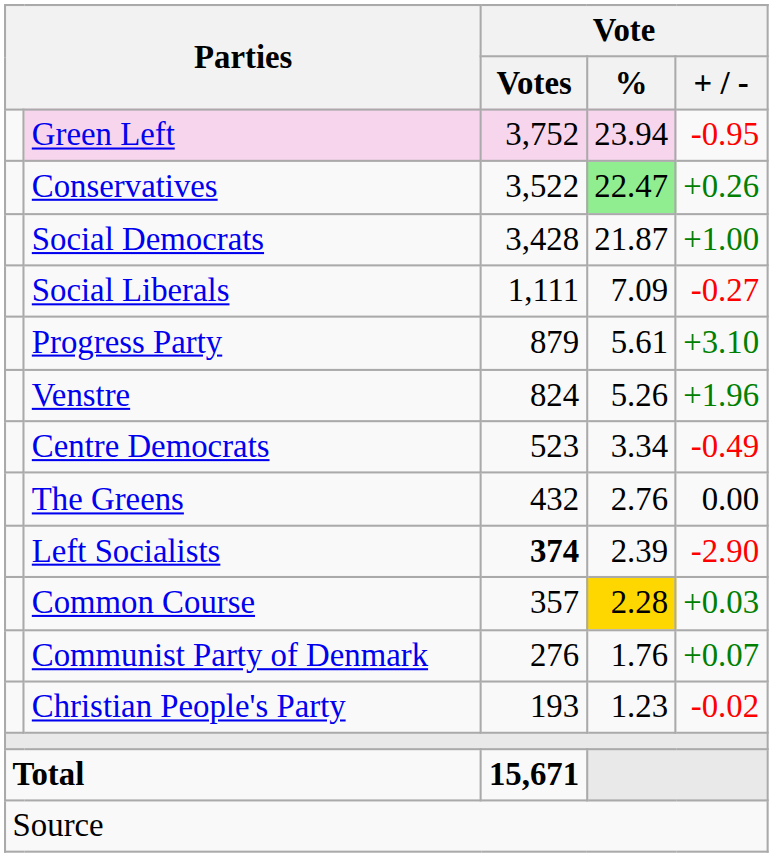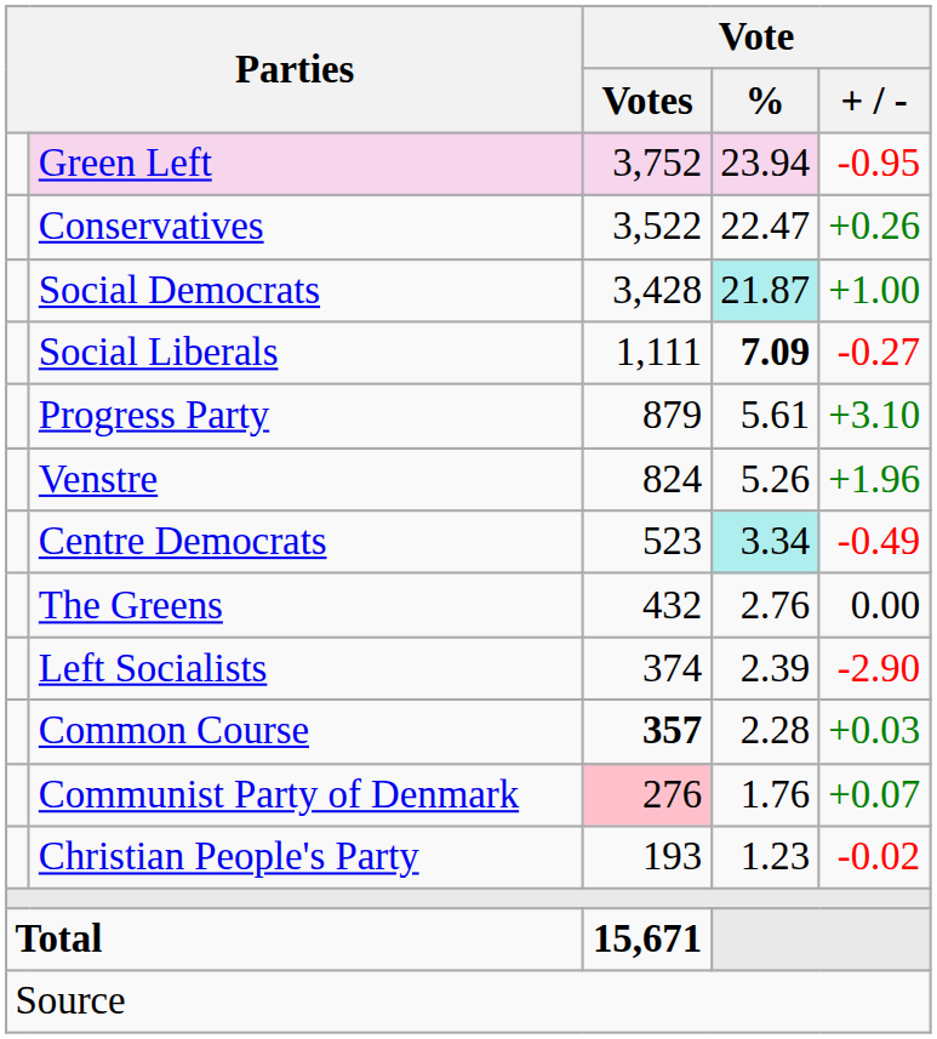Conservatives | Vote / %: lightgreen background -> no background
Social Democrats | Vote / %: no background -> paleturquoise background
Social Liberals | Vote / %: normal -> bold
Centre Democrats | Vote / %: no background -> paleturquoise background
Left Socialists | Vote / Votes: bold -> normal
Common Course | Vote / Votes: normal -> bold
Common Course | Vote / %: gold background -> no background
Communist Party of Denmark | Vote / Votes: no background -> pink background
